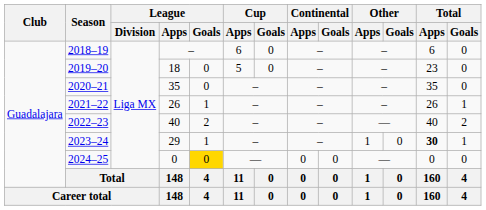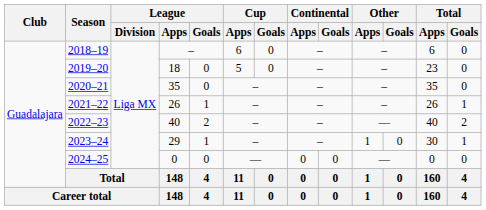2023–24 | Total / Apps: bold -> normal
2024–25 | League / Goals: gold background -> no background
